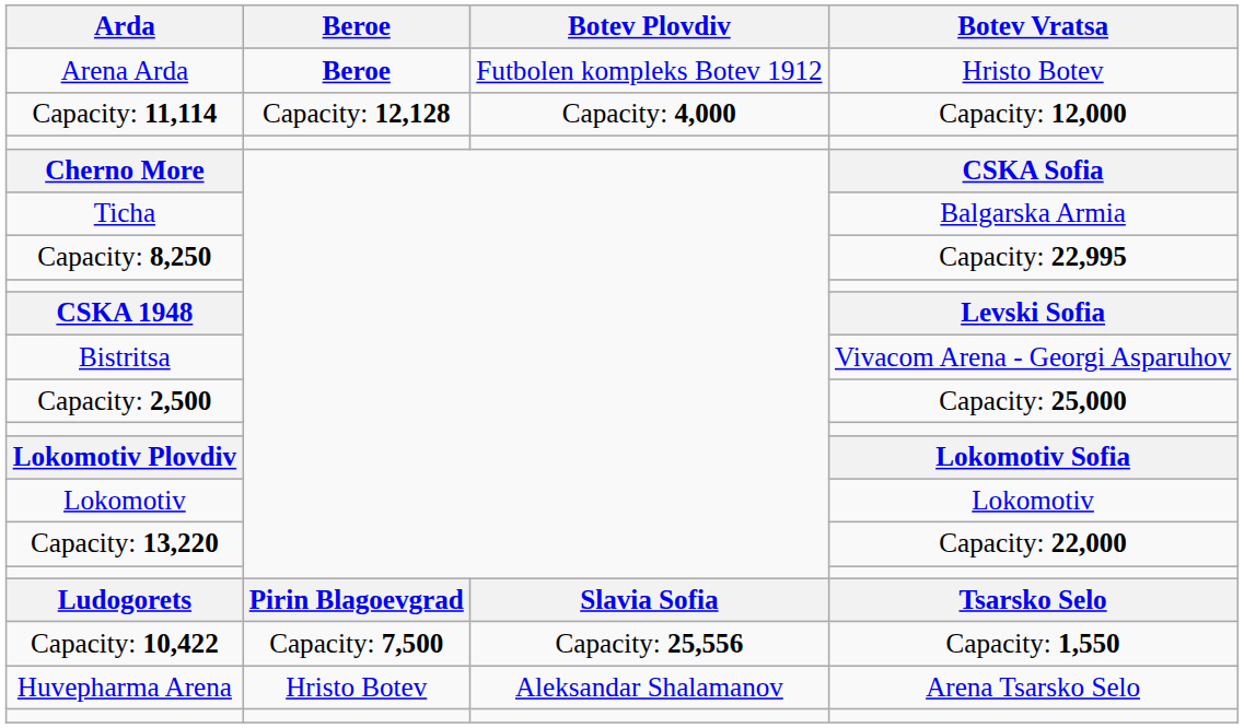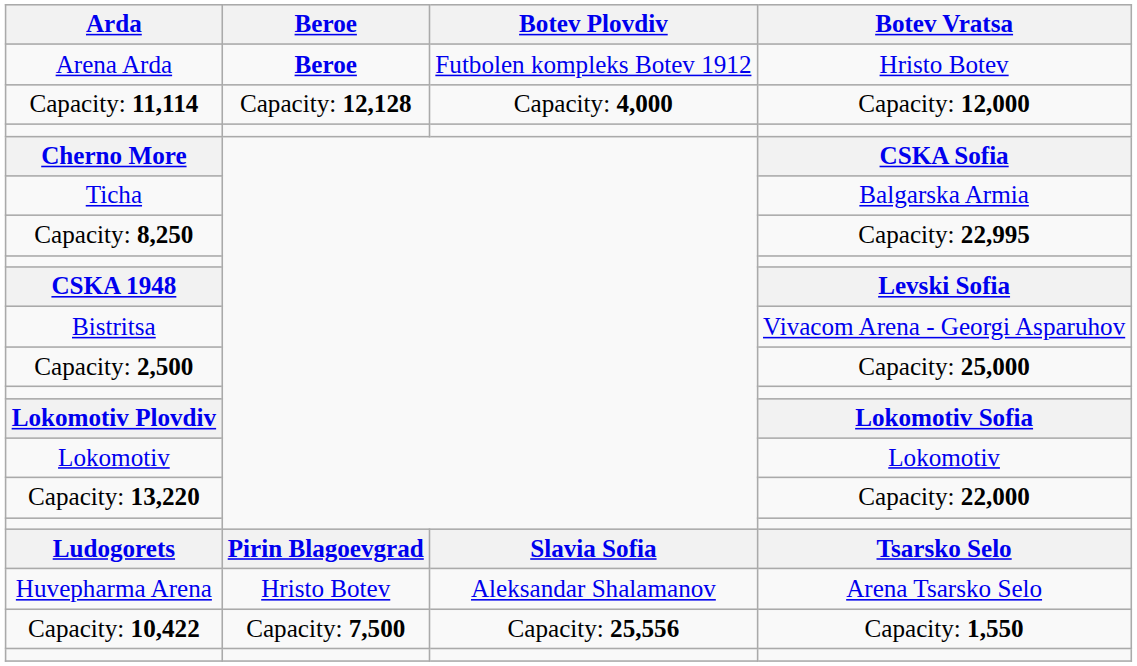rows swapped: Huvepharma Arena <-> Capacity: 10,422
